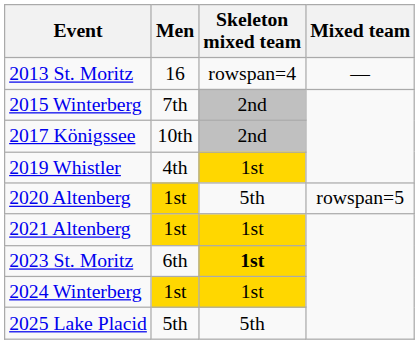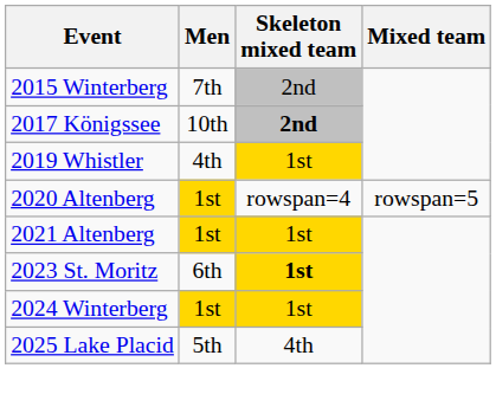- row: 2013 St. Moritz | 16 | rowspan=4 | —
2017 Königssee | Skeleton mixed team: normal -> bold
2020 Altenberg | Skeleton mixed team: 5th -> rowspan=4
2025 Lake Placid | Skeleton mixed team: 5th -> 4th
